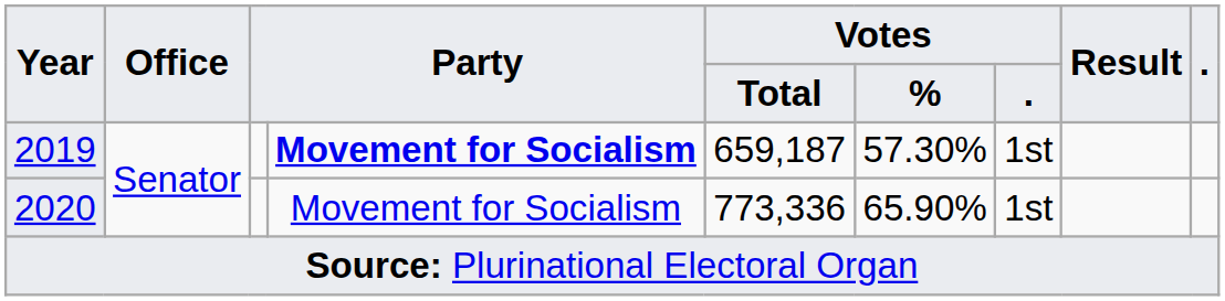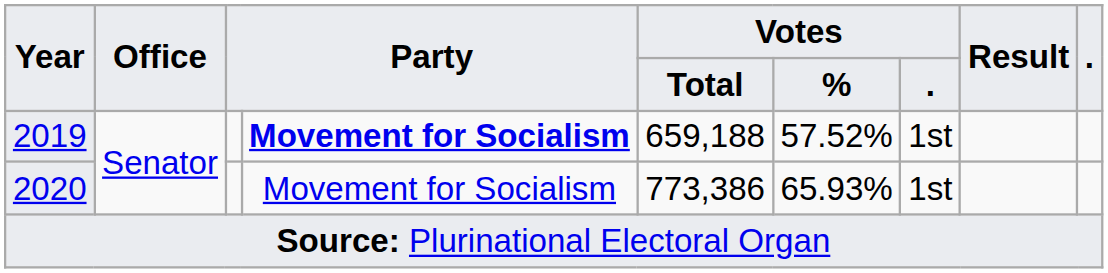2019 | Votes / Total: 659,187 -> 659,188
2019 | Votes / %: 57.30% -> 57.52%
2020 | Votes / Total: 773,336 -> 773,386
2020 | Votes / %: 65.90% -> 65.93%
